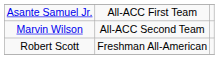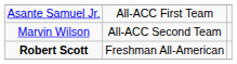row 3 | column 1: normal -> bold
